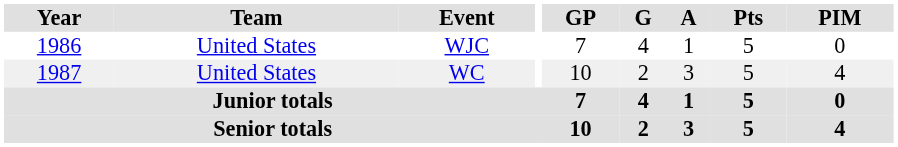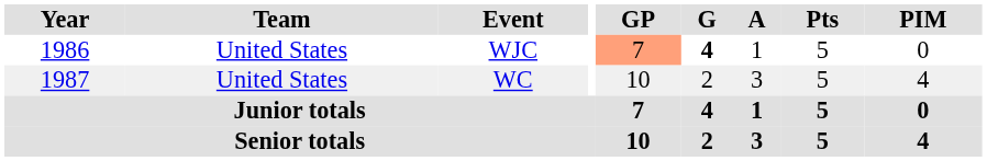WJC | GP: no background -> lightsalmon background
WJC | G: normal -> bold
